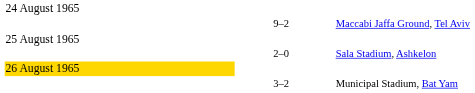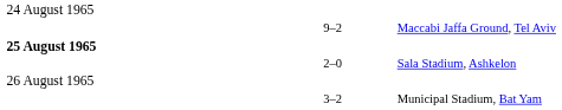25 August 1965 | column 1: normal -> bold
26 August 1965 | column 1: gold background -> no background
